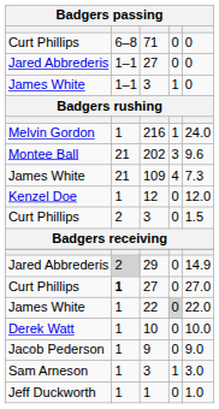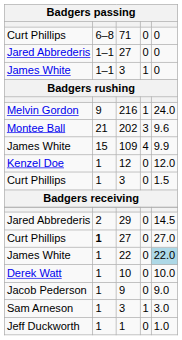216 | column 2: 1 -> 9
109 | column 2: 21 -> 15
109 | column 5: 7.3 -> 9.9
Curt Phillips / 3 | column 2: 2 -> 1
29 | column 2: lightgrey background -> no background
29 | column 5: 14.9 -> 14.5
22 | column 4: lightgrey background -> no background
22 | column 5: no background -> lightblue background
